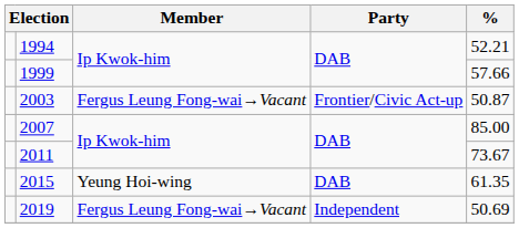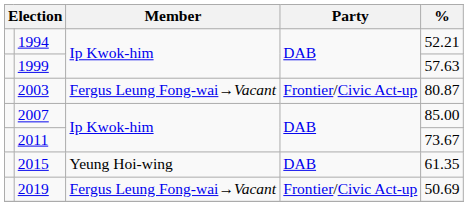1999 | %: 57.66 -> 57.63
2003 | %: 50.87 -> 80.87
2019 | Party: Independent -> Frontier/Civic Act-up
